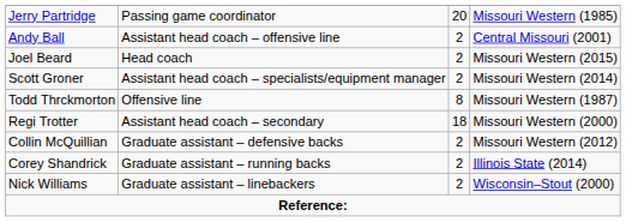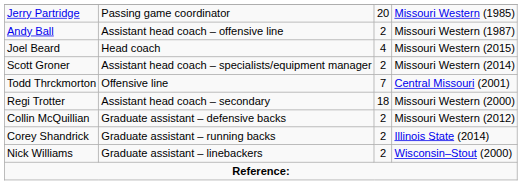Andy Ball | column 4: Central Missouri (2001) -> Missouri Western (1987)
Joel Beard | column 3: 2 -> 4
Todd Thrckmorton | column 3: 8 -> 7
Todd Thrckmorton | column 4: Missouri Western (1987) -> Central Missouri (2001)
